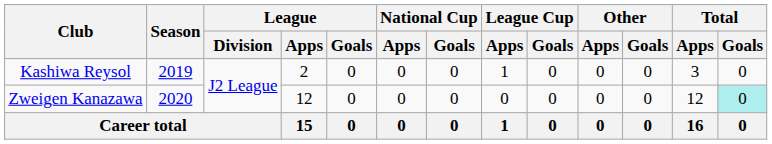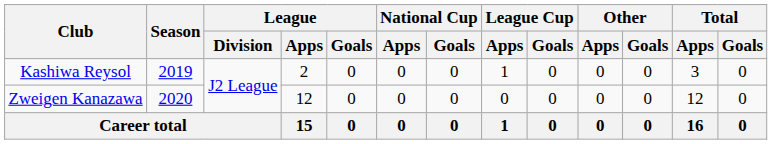Zweigen Kanazawa | Total / Goals: paleturquoise background -> no background
